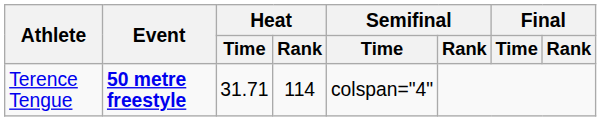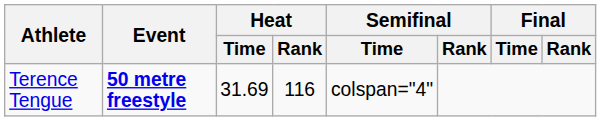Terence Tengue | Heat / Time: 31.71 -> 31.69
Terence Tengue | Heat / Rank: 114 -> 116
